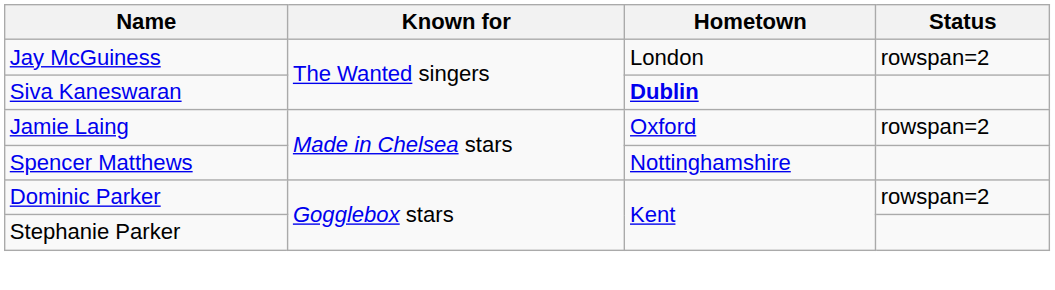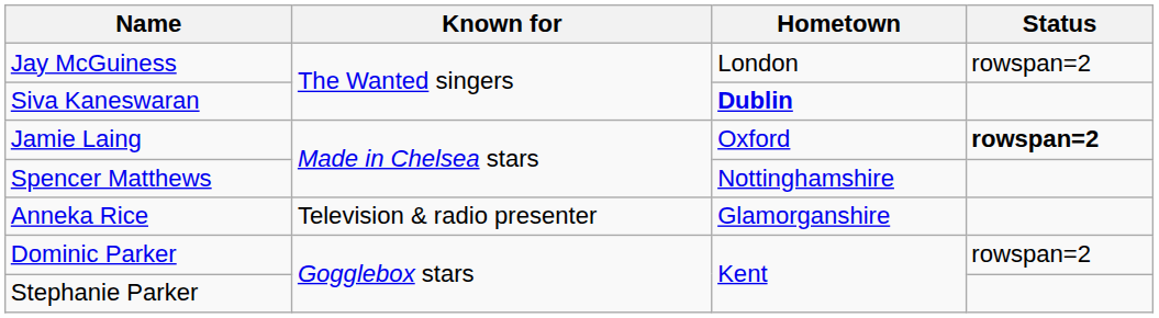Jamie Laing | Status: normal -> bold
+ row: Anneka Rice | Television & radio presenter | Glamorganshire
